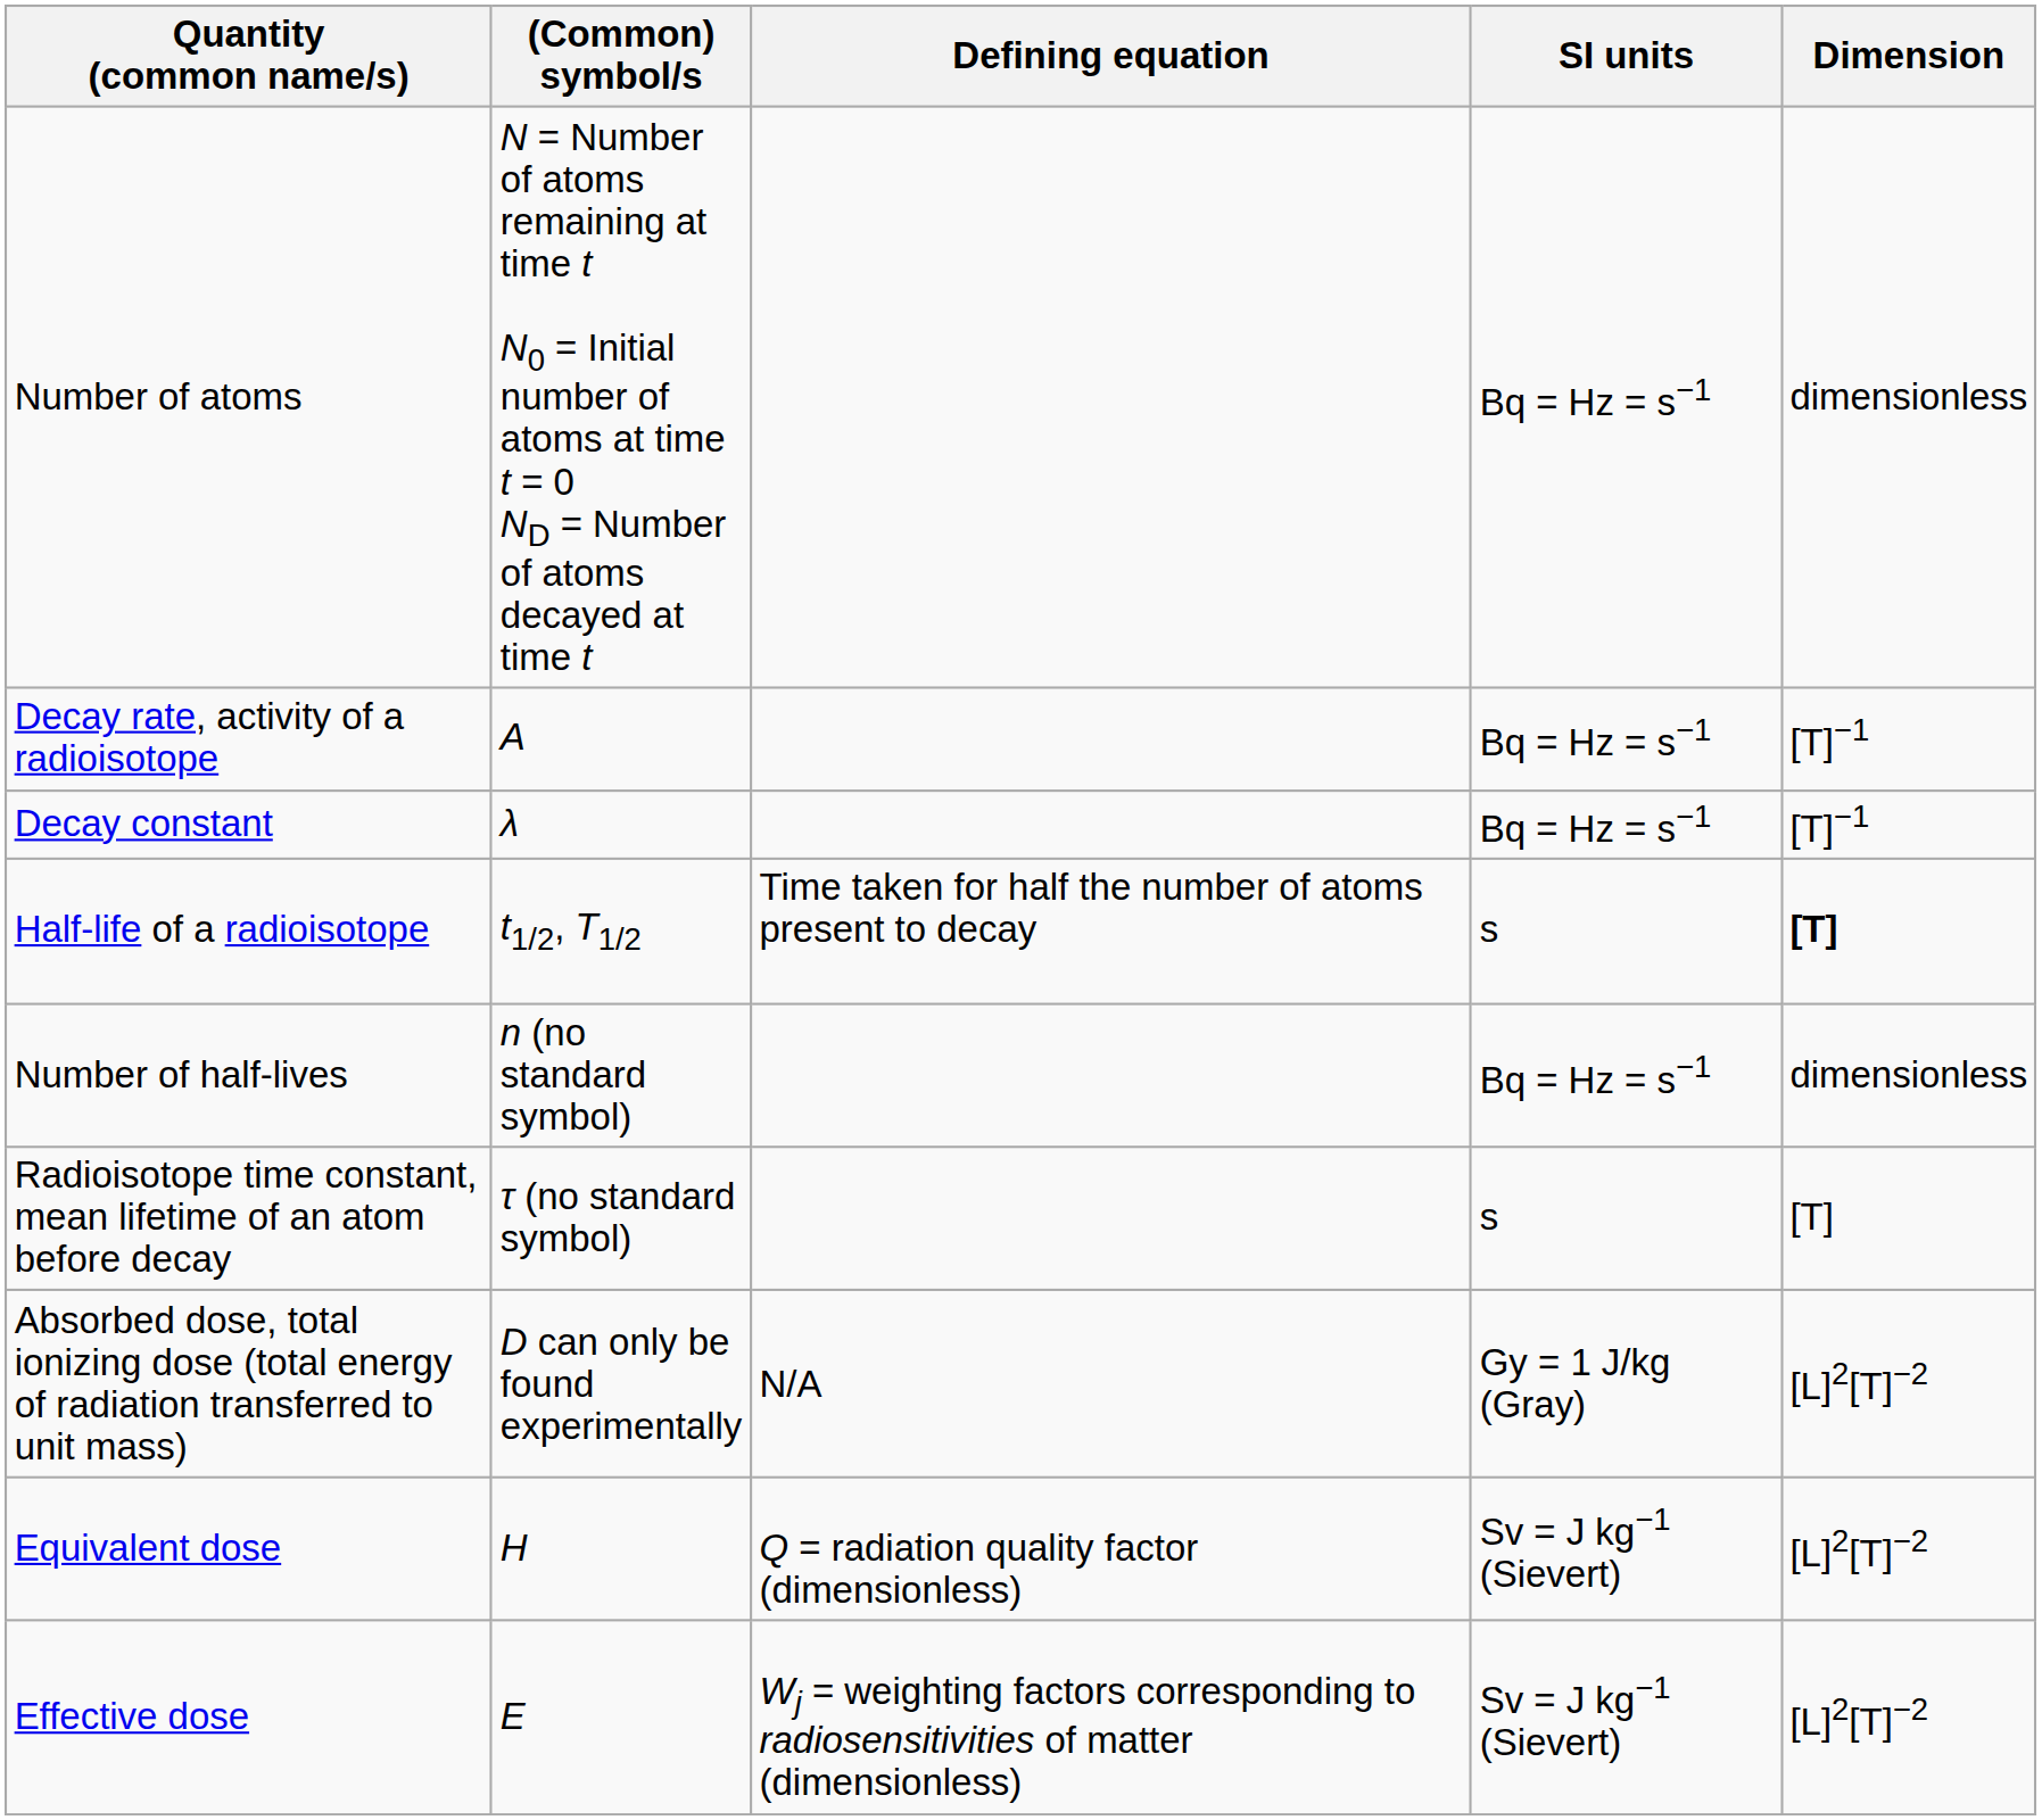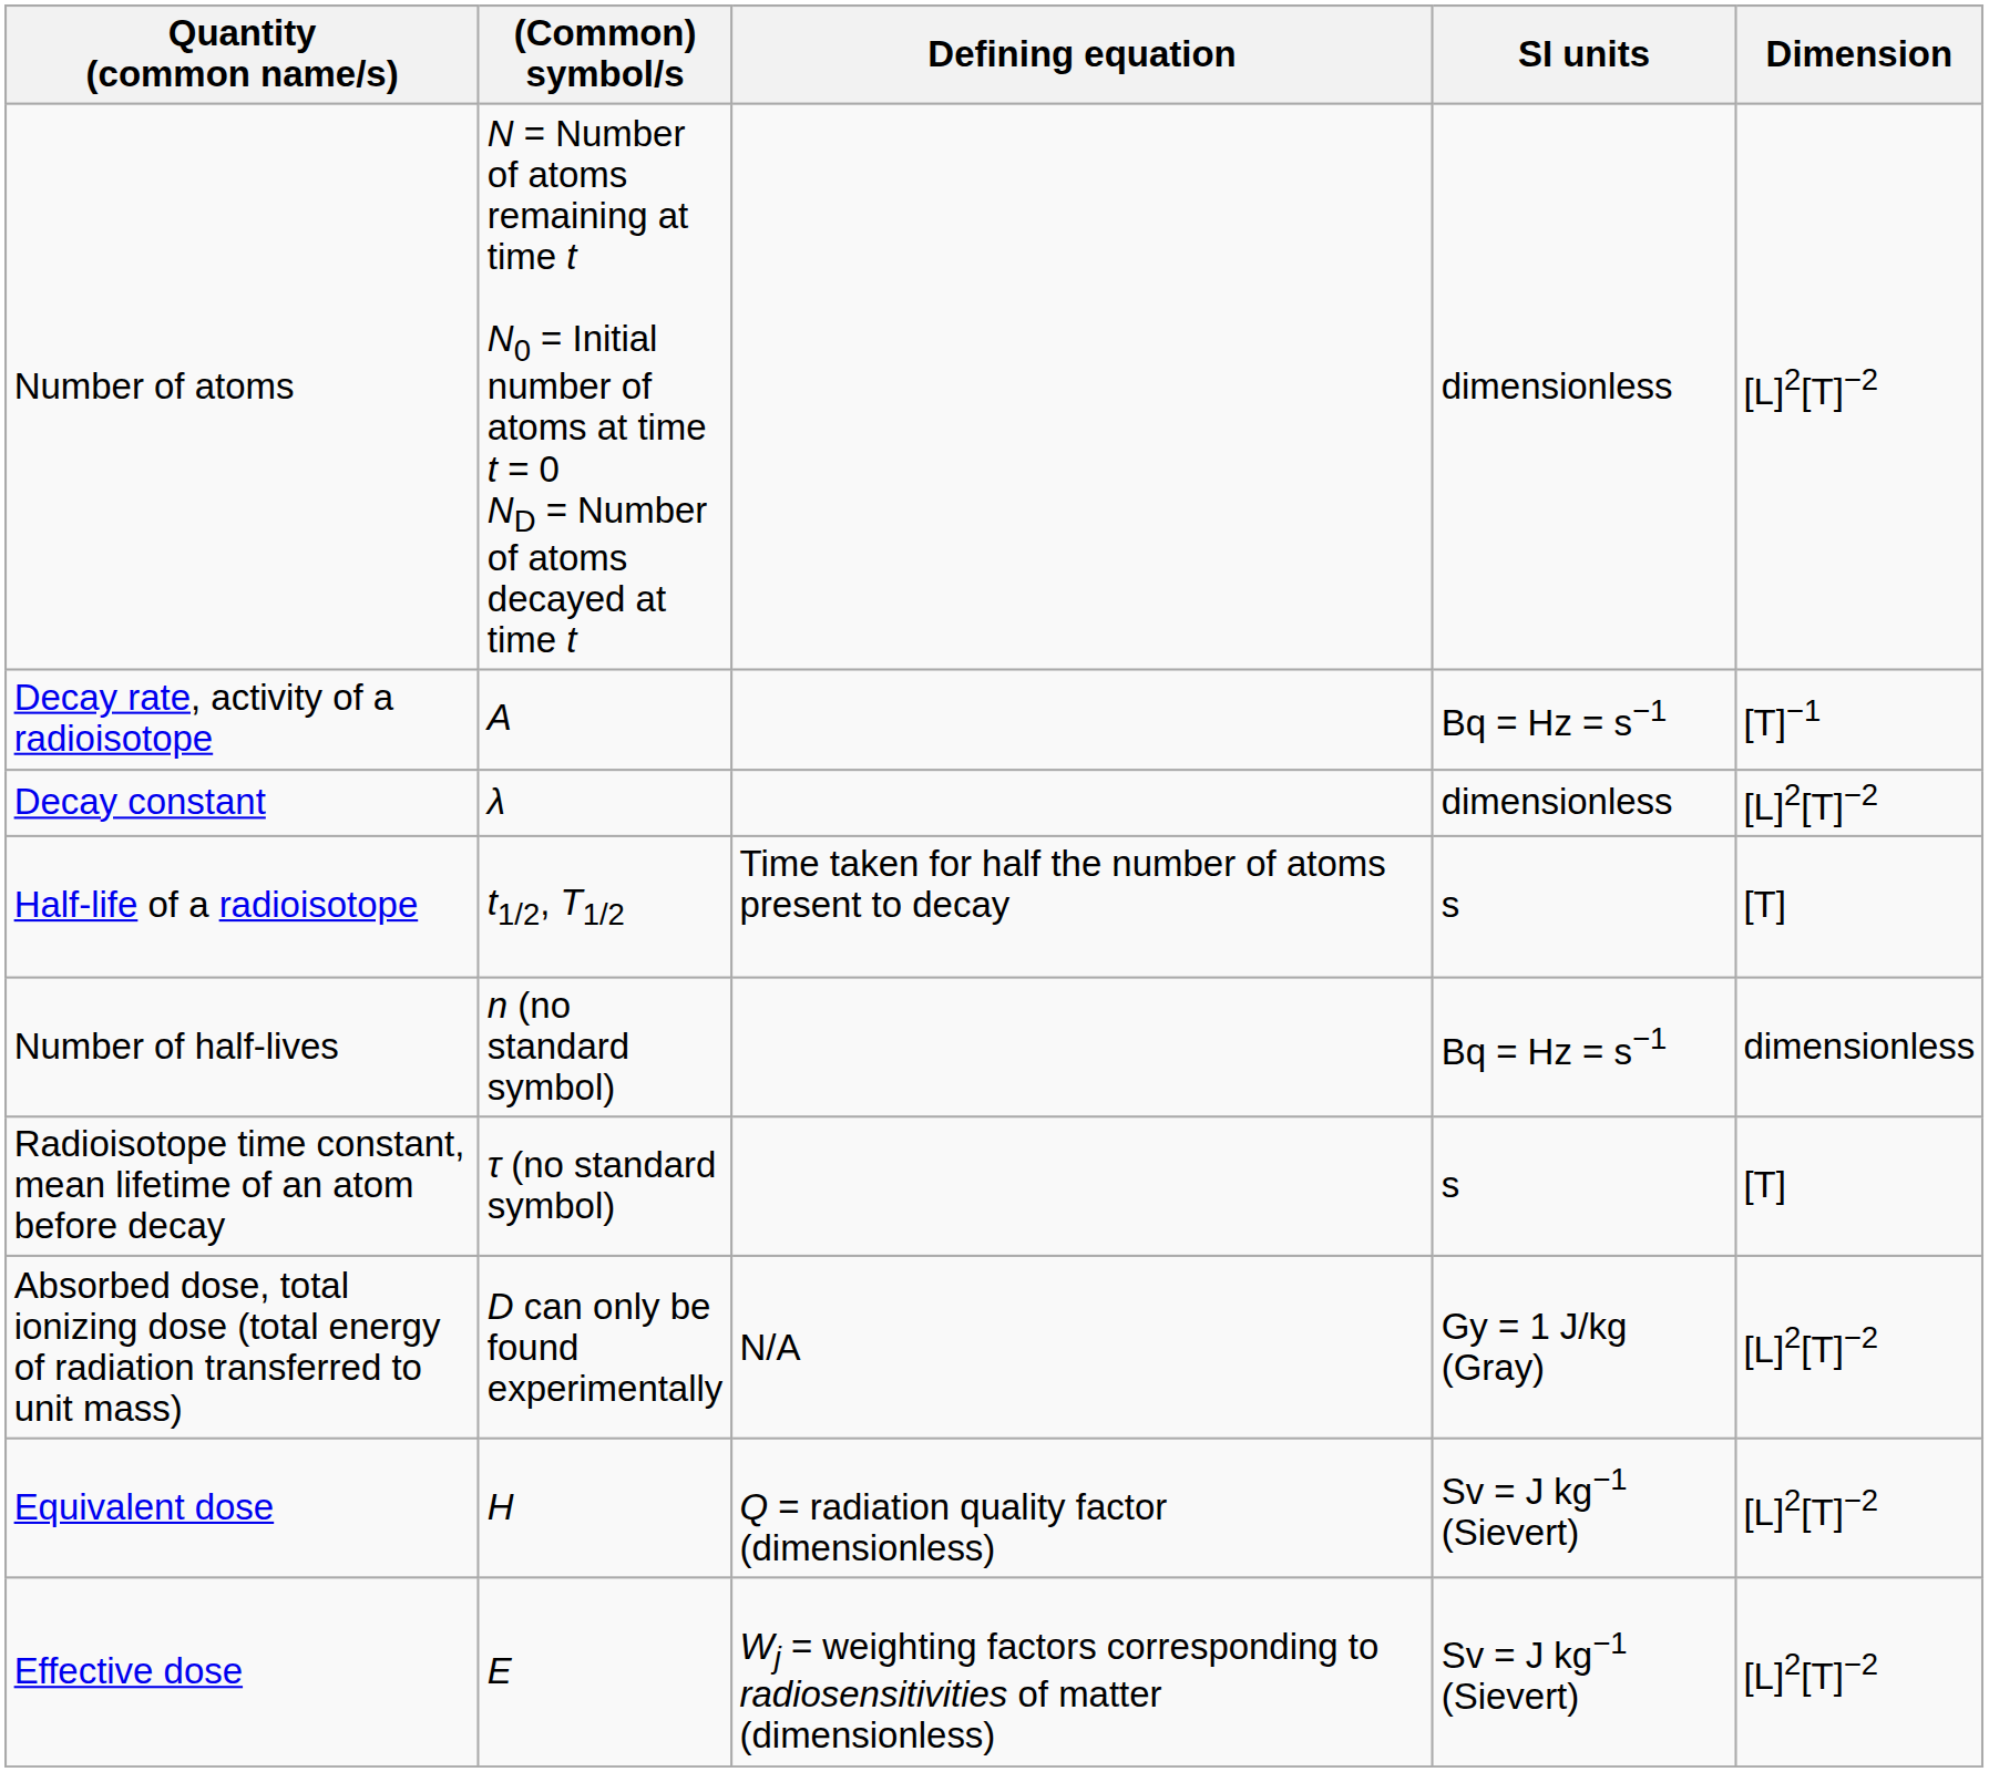Number of atoms | SI units: Bq = Hz = s−1 -> dimensionless
Number of atoms | Dimension: dimensionless -> [L]2[T]−2
Decay constant | SI units: Bq = Hz = s−1 -> dimensionless
Decay constant | Dimension: [T]−1 -> [L]2[T]−2
Half-life of a radioisotope | Dimension: bold -> normal
